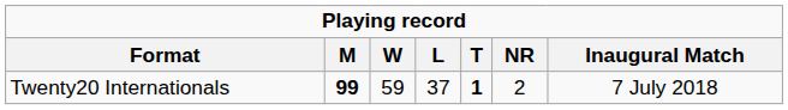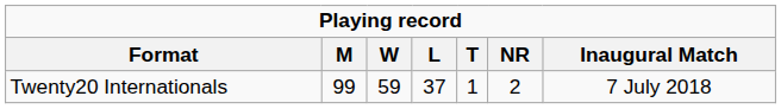Twenty20 Internationals | M: bold -> normal
Twenty20 Internationals | T: bold -> normal
